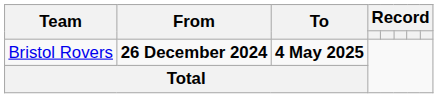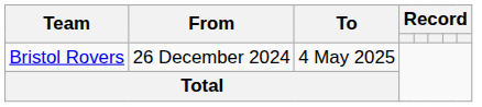Bristol Rovers | From: bold -> normal
Bristol Rovers | To: bold -> normal
